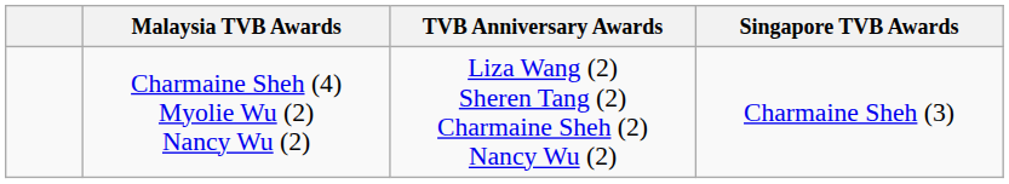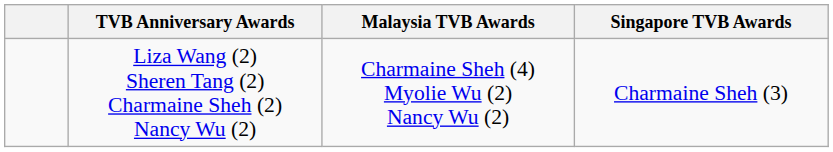columns swapped: TVB Anniversary Awards <-> Malaysia TVB Awards
